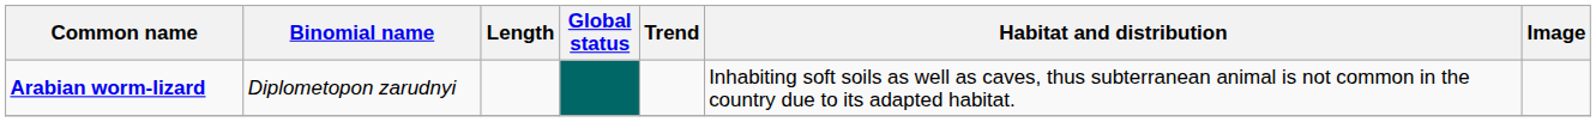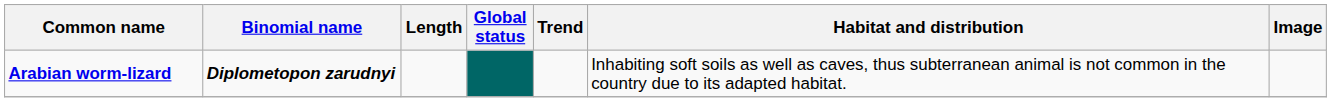Arabian worm-lizard | Binomial name: normal -> bold
